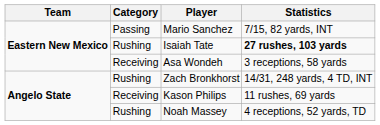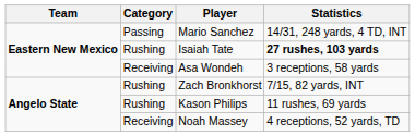Mario Sanchez | Statistics: 7/15, 82 yards, INT -> 14/31, 248 yards, 4 TD, INT
Zach Bronkhorst | Statistics: 14/31, 248 yards, 4 TD, INT -> 7/15, 82 yards, INT
Kason Philips | Category: Receiving -> Rushing
Noah Massey | Category: Rushing -> Receiving
